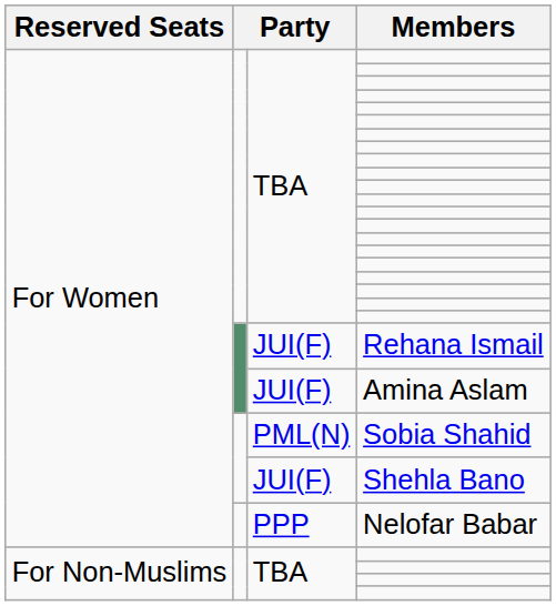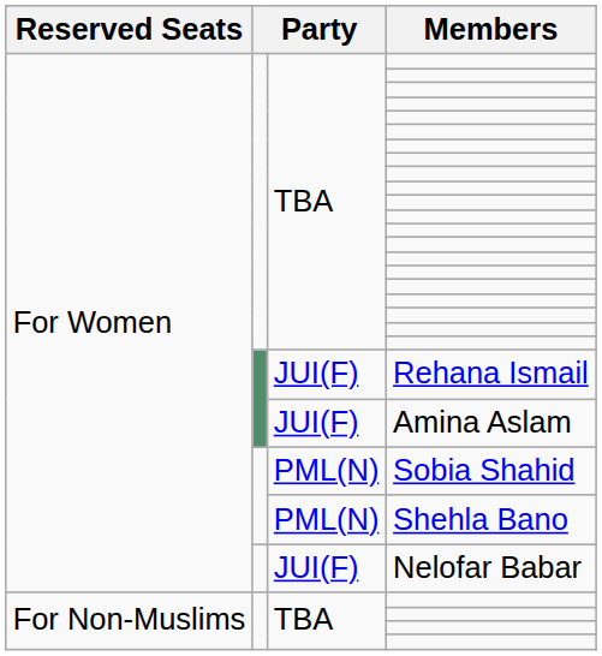Shehla Bano | column 3: JUI(F) -> PML(N)
Nelofar Babar | column 3: PPP -> JUI(F)
